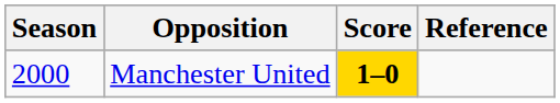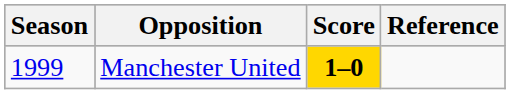Manchester United | Season: 2000 -> 1999
